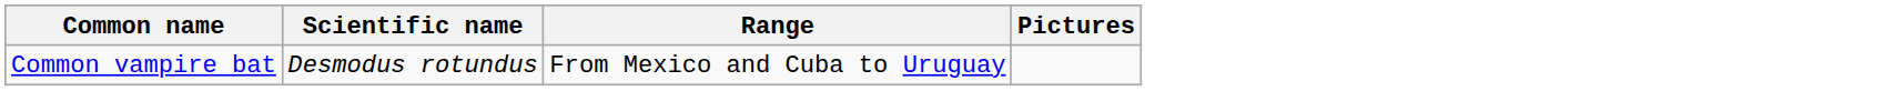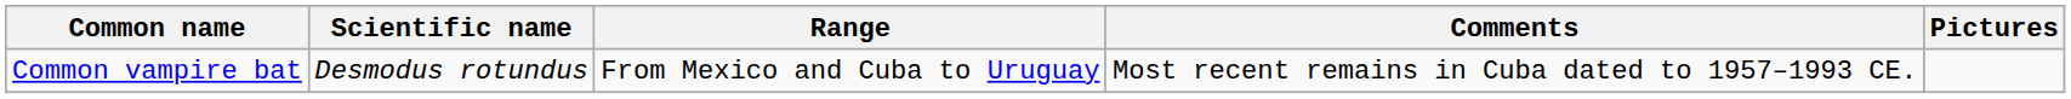+ column: Comments | Most recent remains in Cuba dated to 1957–1993 CE.
